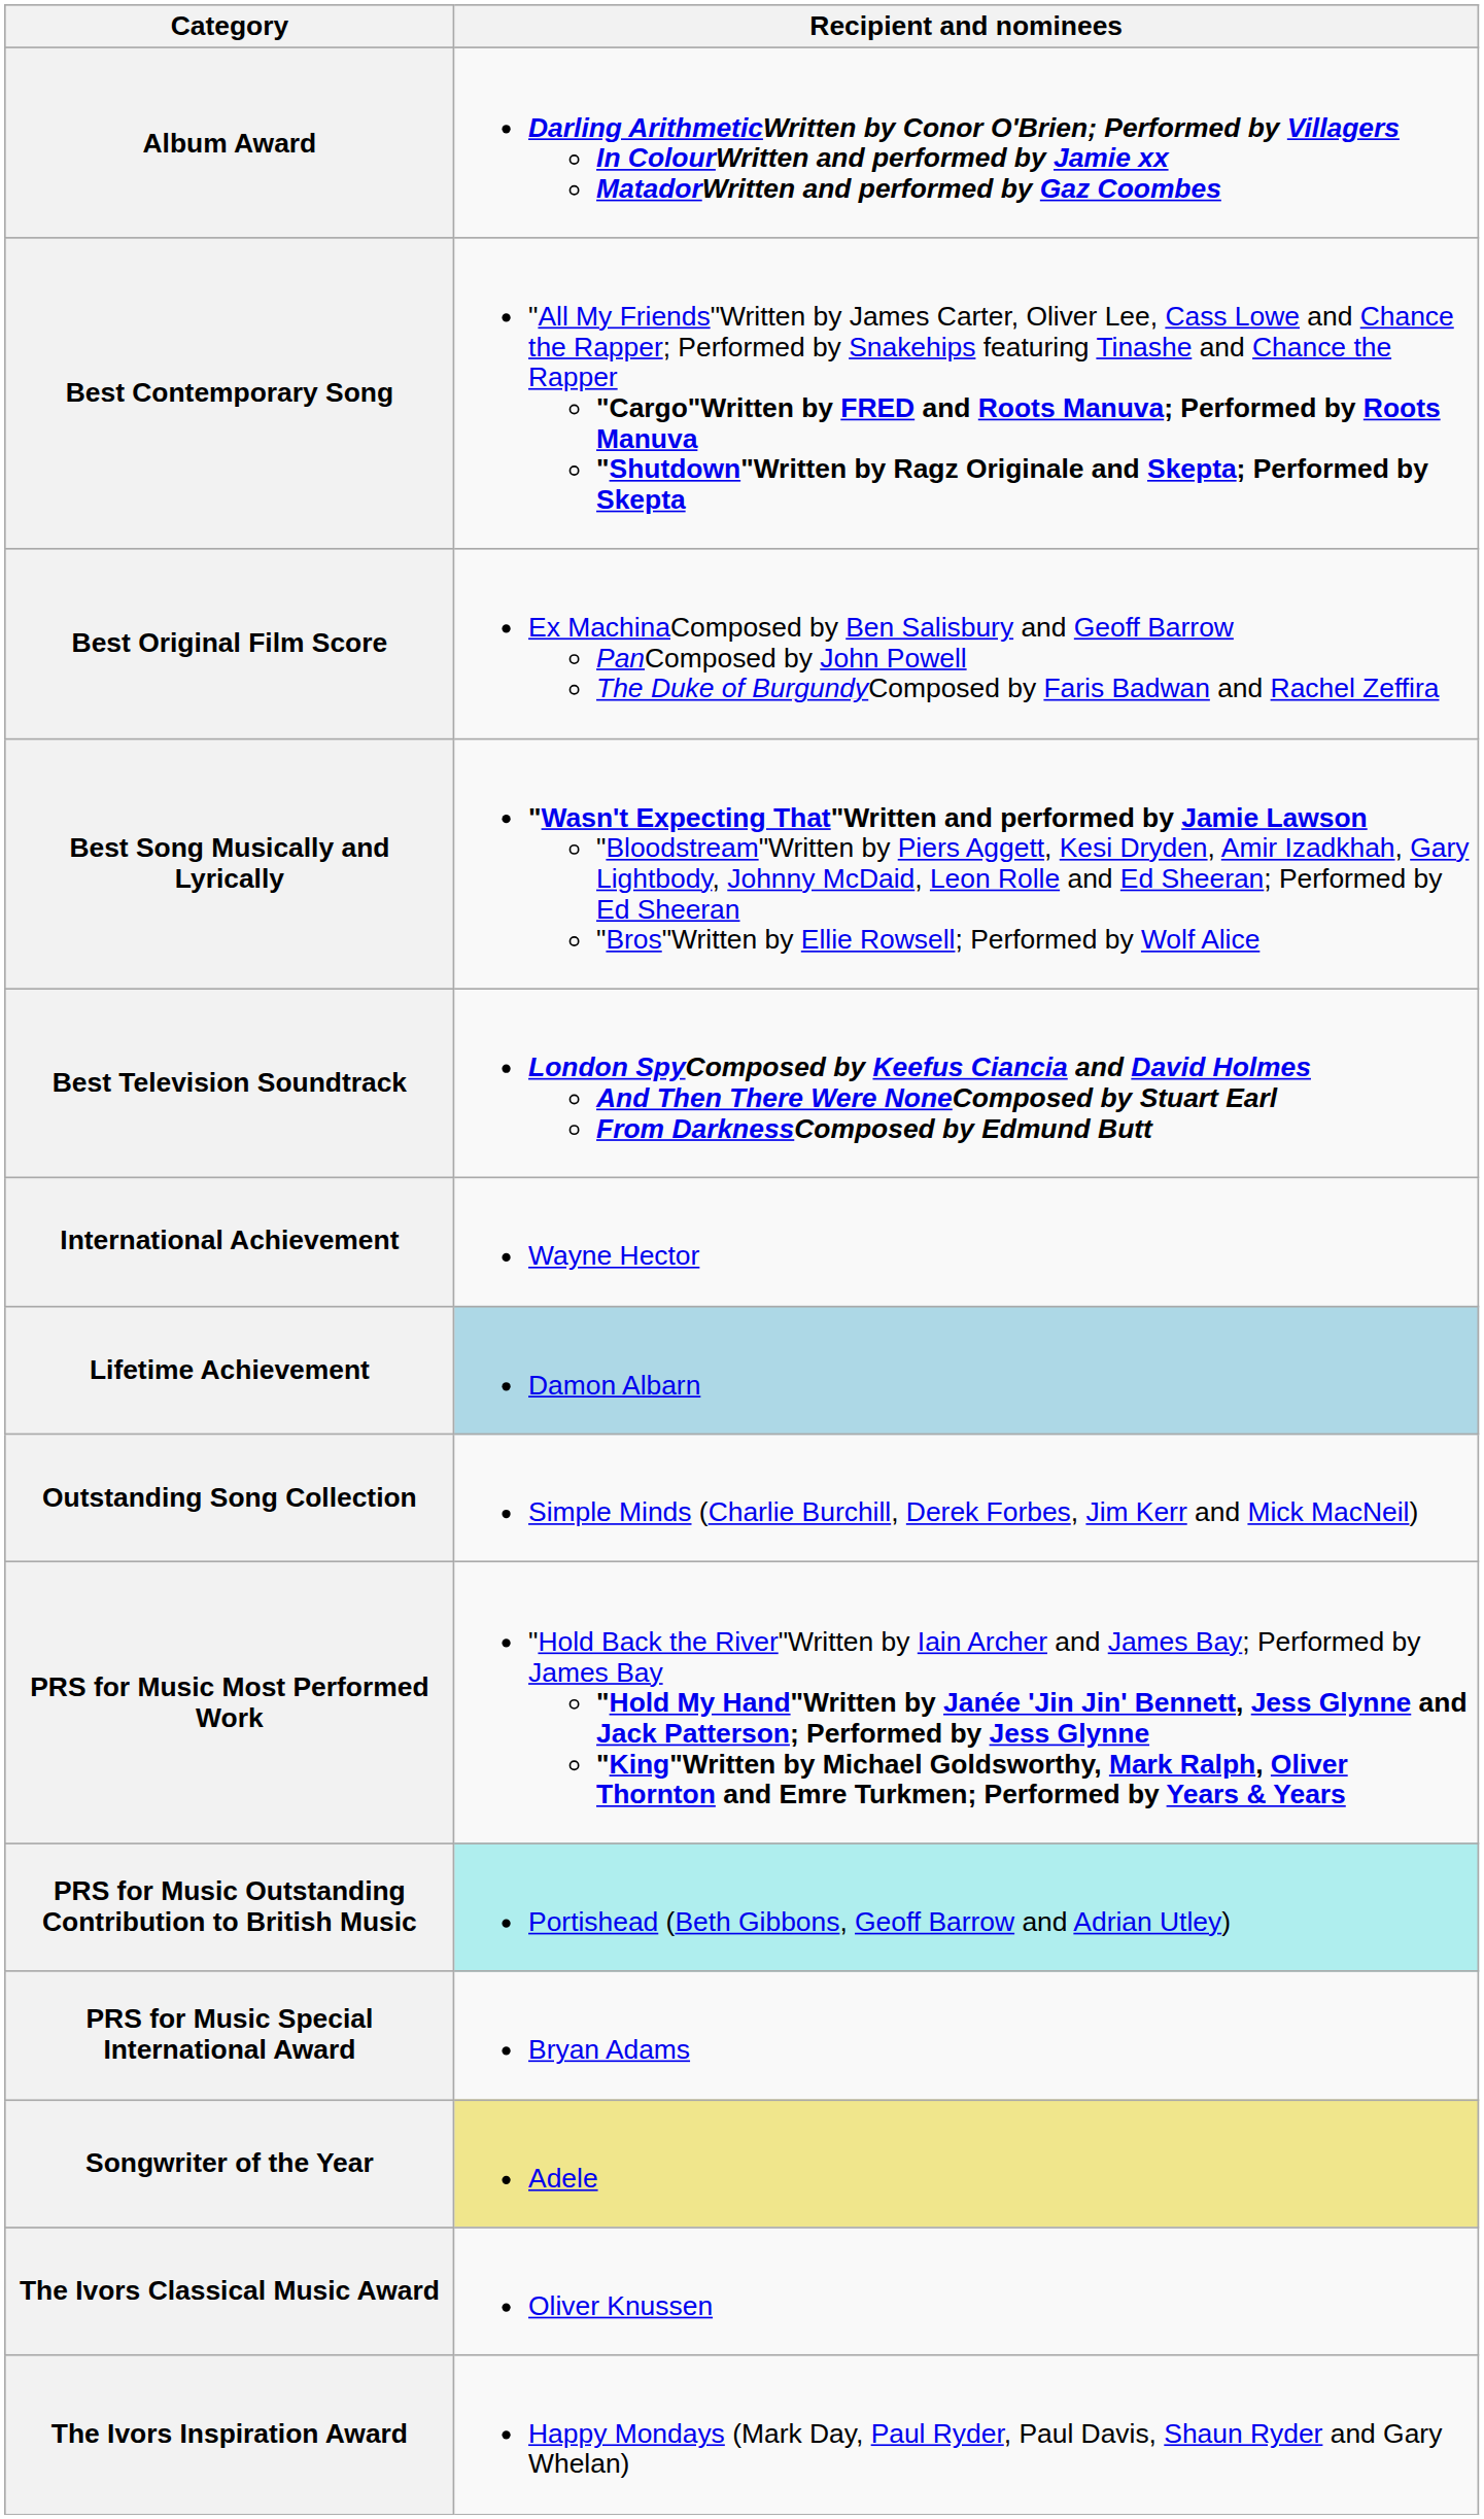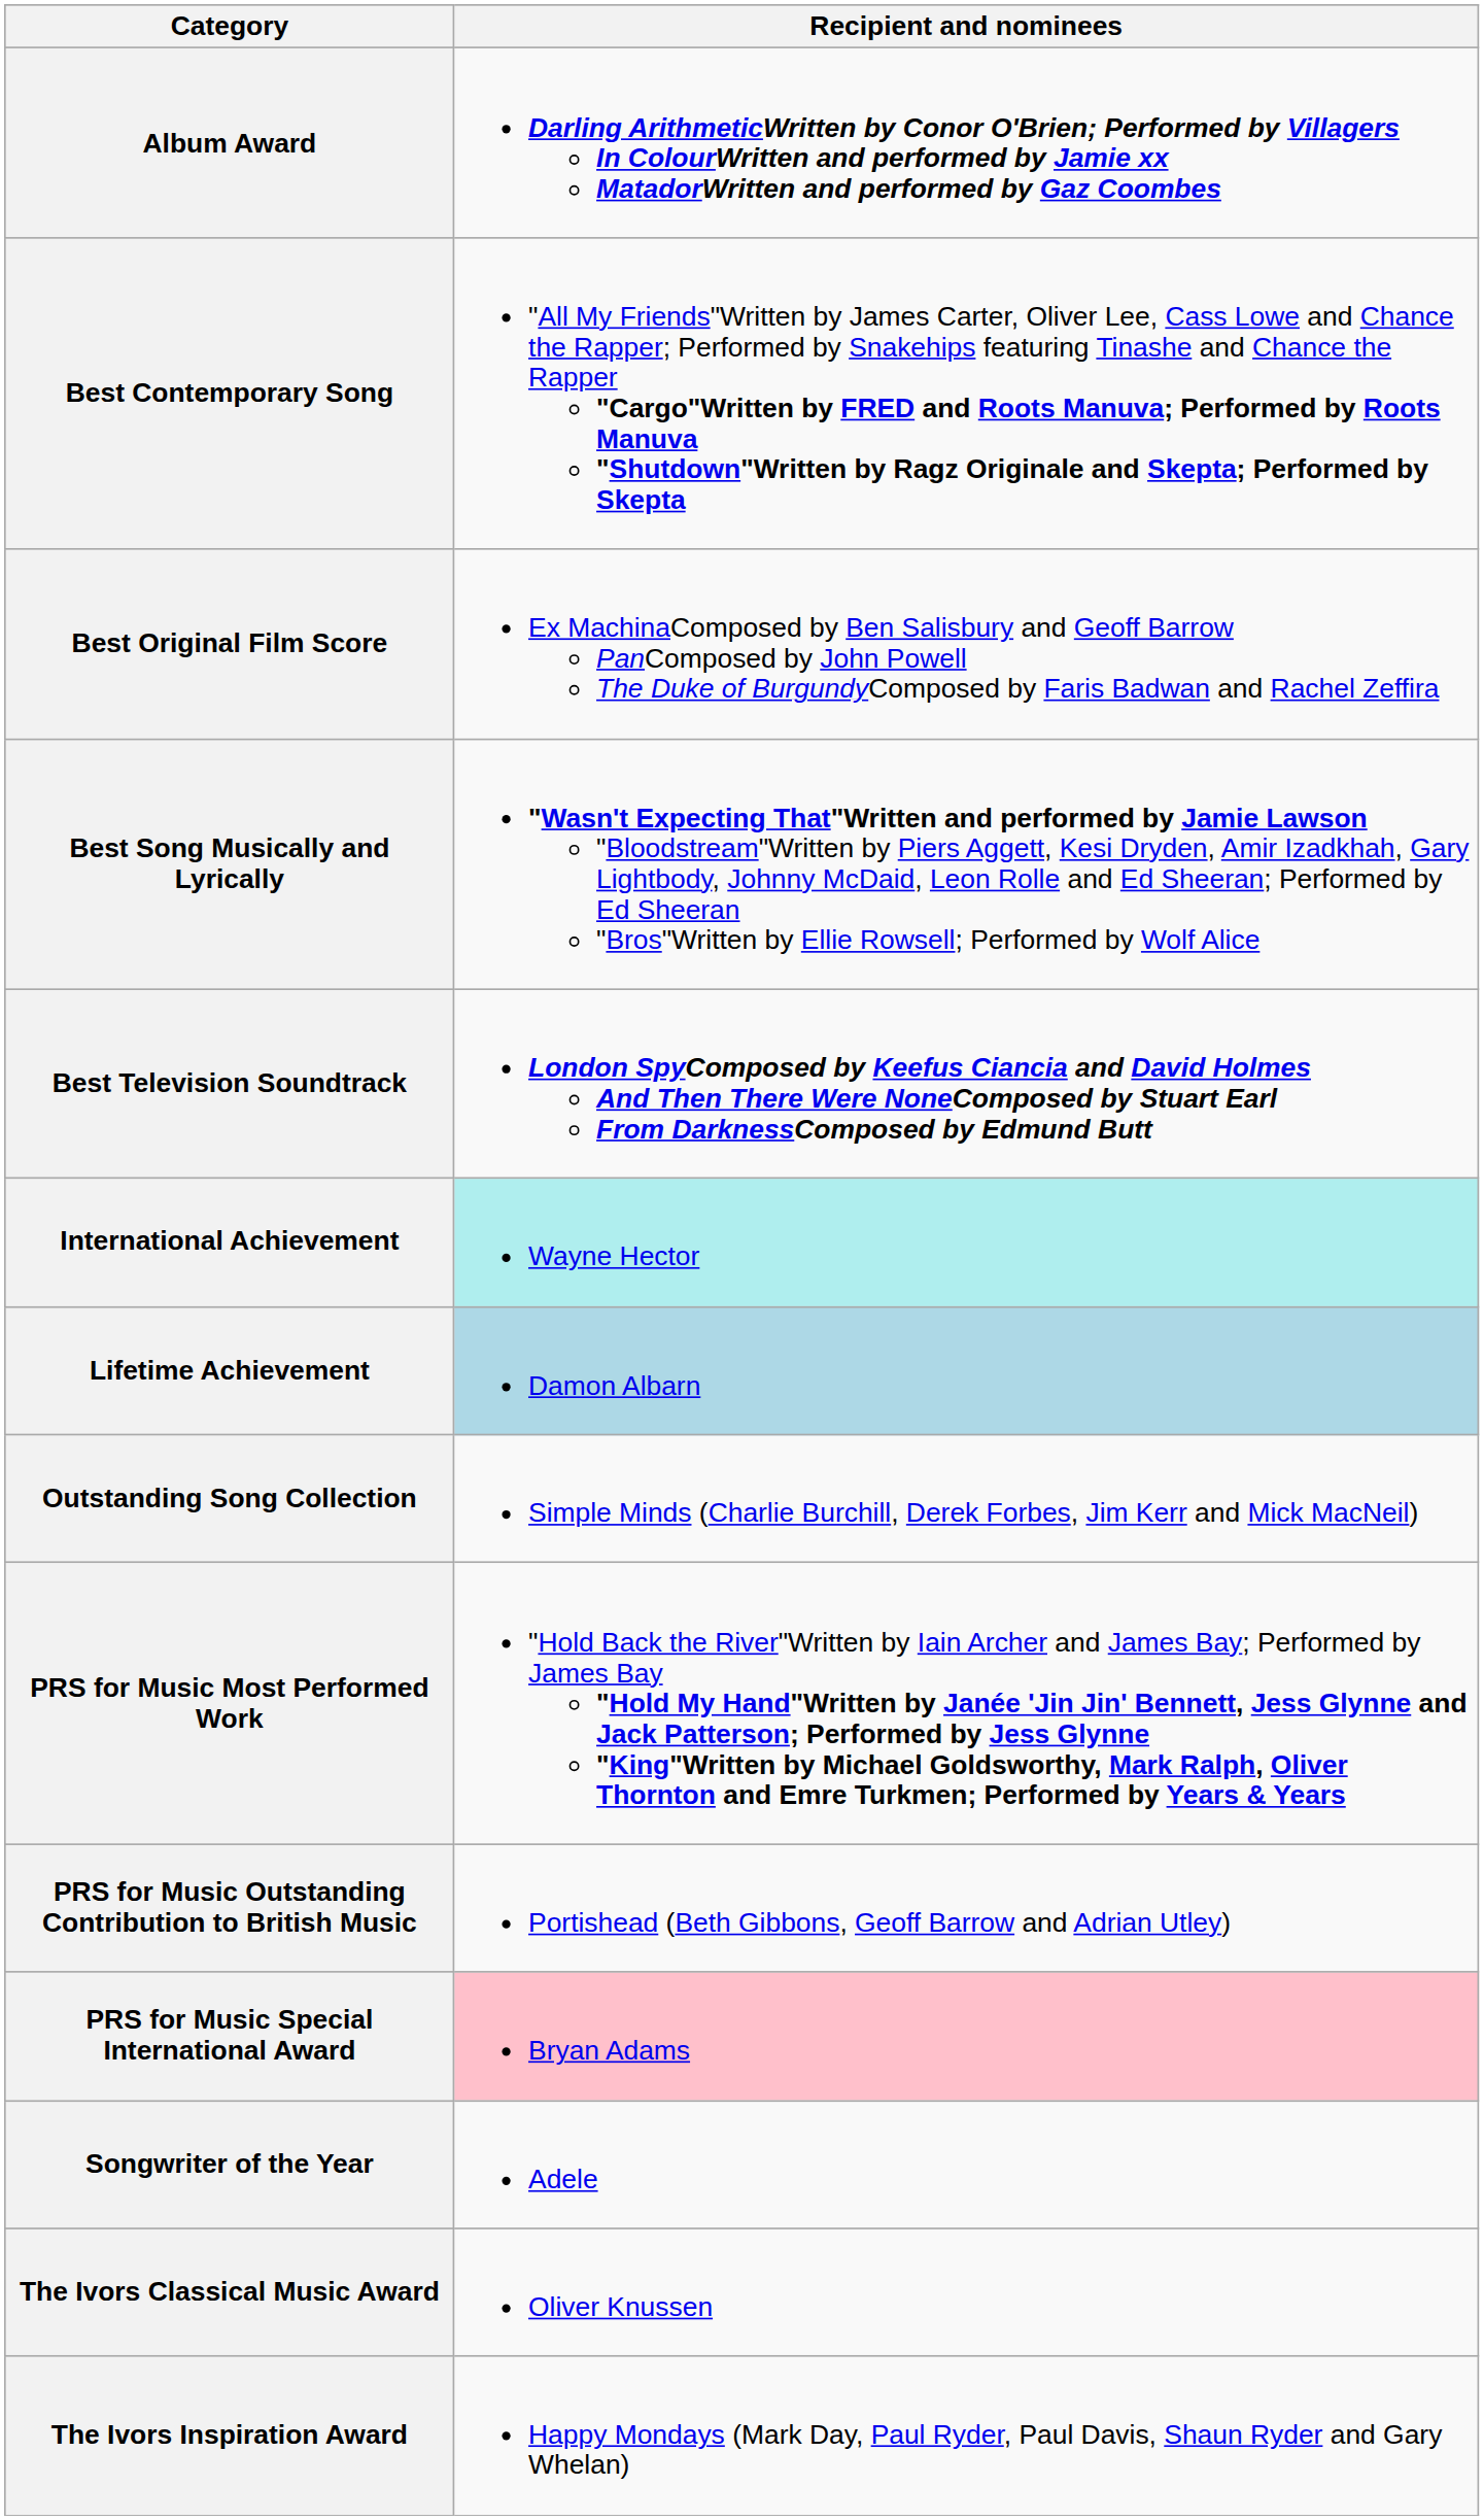International Achievement | Recipient and nominees: no background -> paleturquoise background
PRS for Music Outstanding Contribution to British Music | Recipient and nominees: paleturquoise background -> no background
PRS for Music Special International Award | Recipient and nominees: no background -> pink background
Songwriter of the Year | Recipient and nominees: khaki background -> no background
